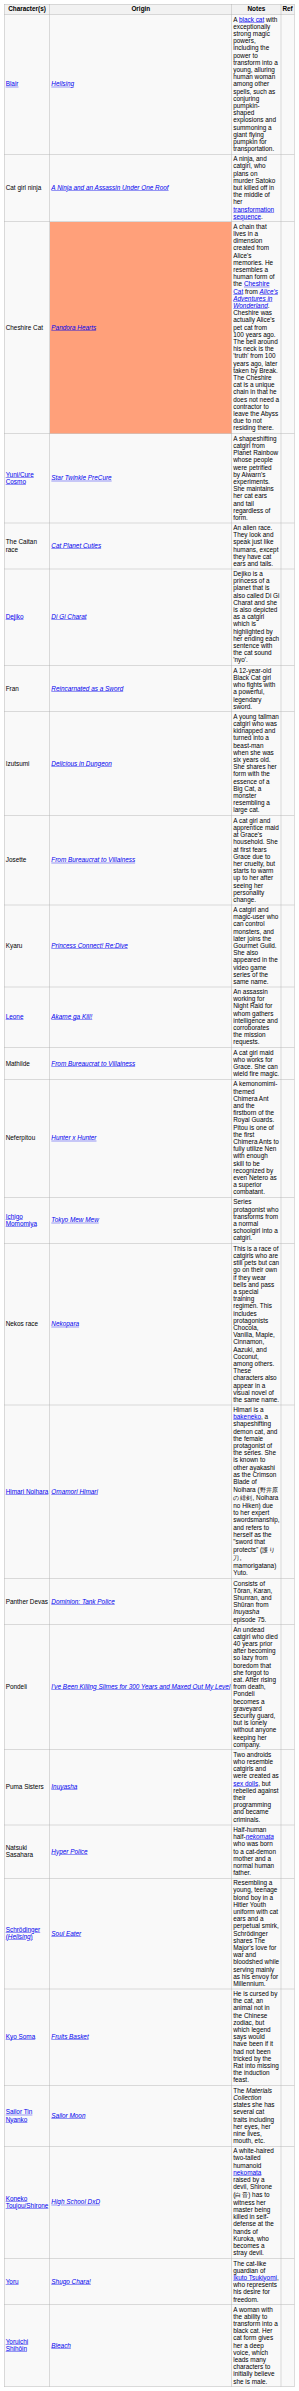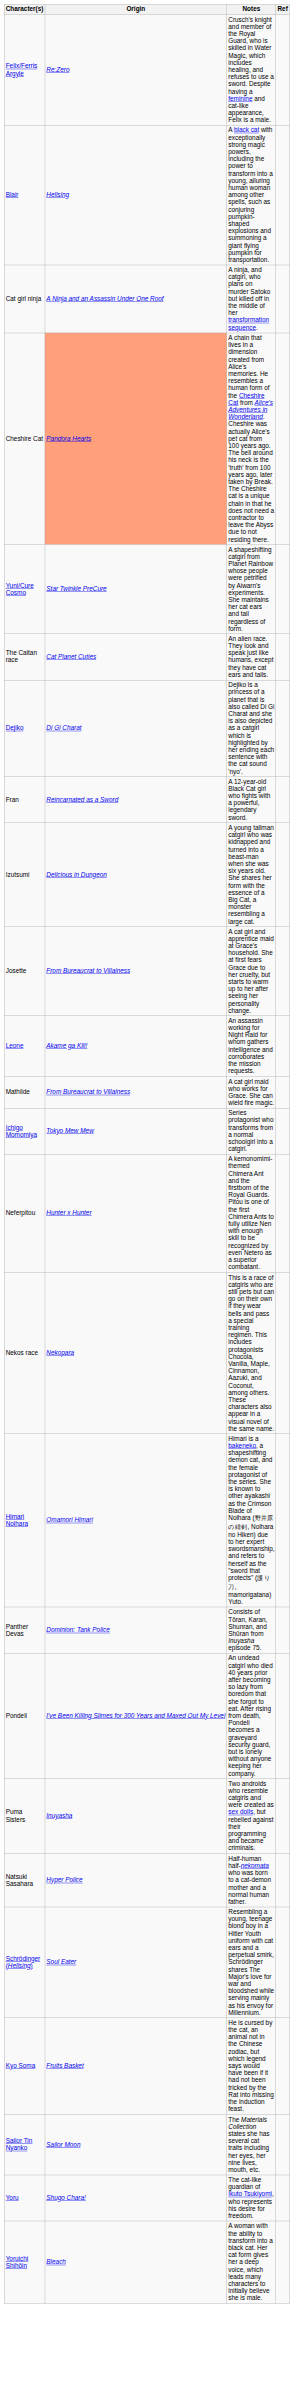+ row: Felix/Ferris Argyle | Re:Zero | Crusch's knight and member of the Royal Guard, who is skilled in Water Magic, which includes healing, and refuses to use a sword. Despite having a feminine and cat-like appearance, Felix is a male.
- row: Kyaru | Princess Connect! Re:Dive | A catgirl and magic-user who can control monsters, and later joins the Gourmet Guild. She also appeared in the video game series of the same name.
rows swapped: Ichigo Momomiya <-> Neferpitou
- row: Koneko Toujou/Shirone | High School DxD | A white-haired two-tailed humanoid nekomata raised by a devil, Shirone (白音) has to witness her master being killed in self-defense at the hands of Kuroka, who becomes a stray devil.
